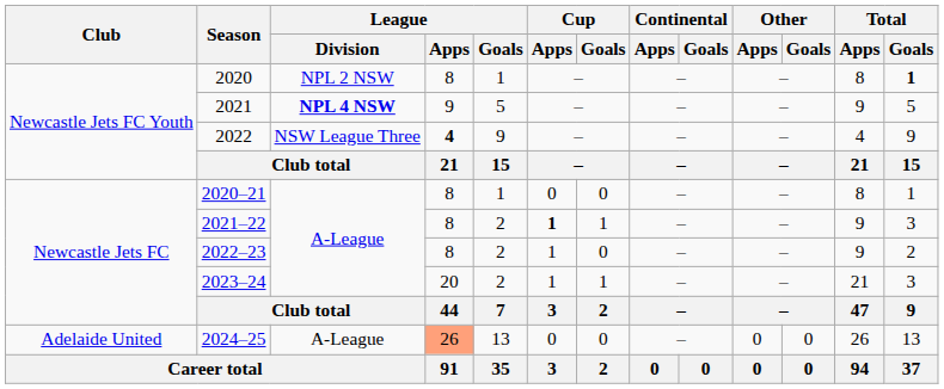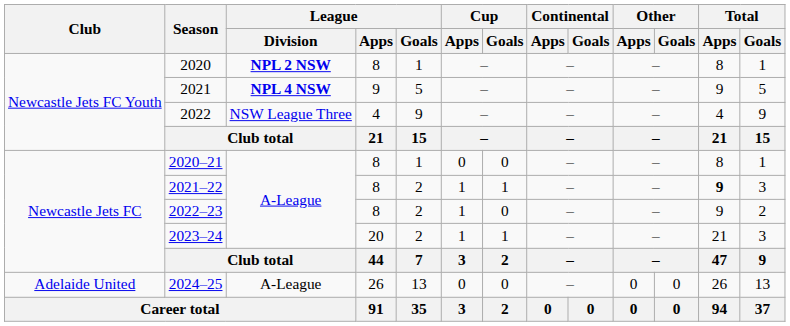2020 | League / Division: normal -> bold
2020 | Total / Goals: bold -> normal
2022 | League / Apps: bold -> normal
2021–22 | Cup / Apps: bold -> normal
2021–22 | Total / Apps: normal -> bold
2024–25 | League / Apps: lightsalmon background -> no background
